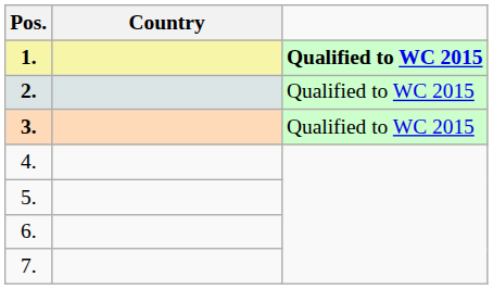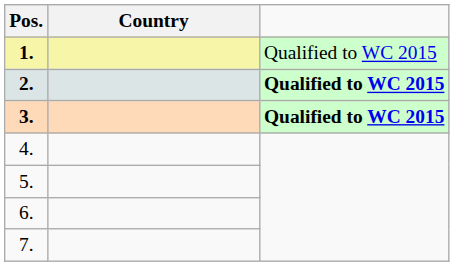1. | column 3: bold -> normal
2. | column 3: normal -> bold
3. | column 3: normal -> bold
